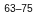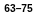row 1 | column 1: normal -> bold
